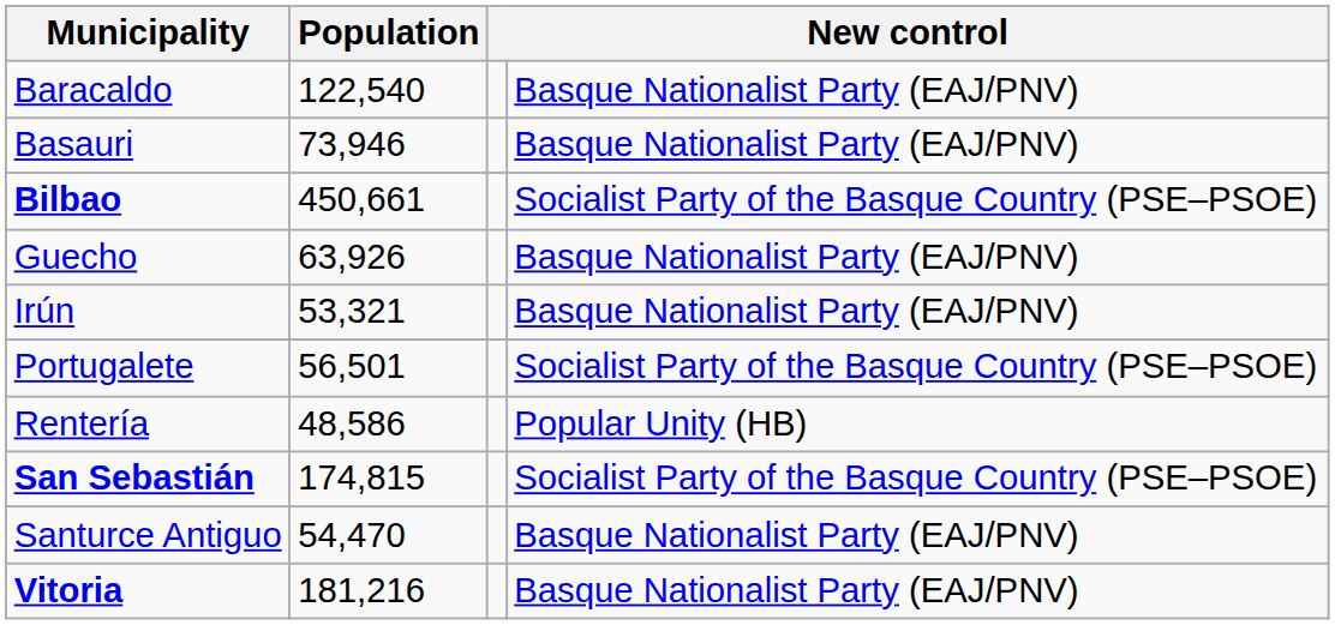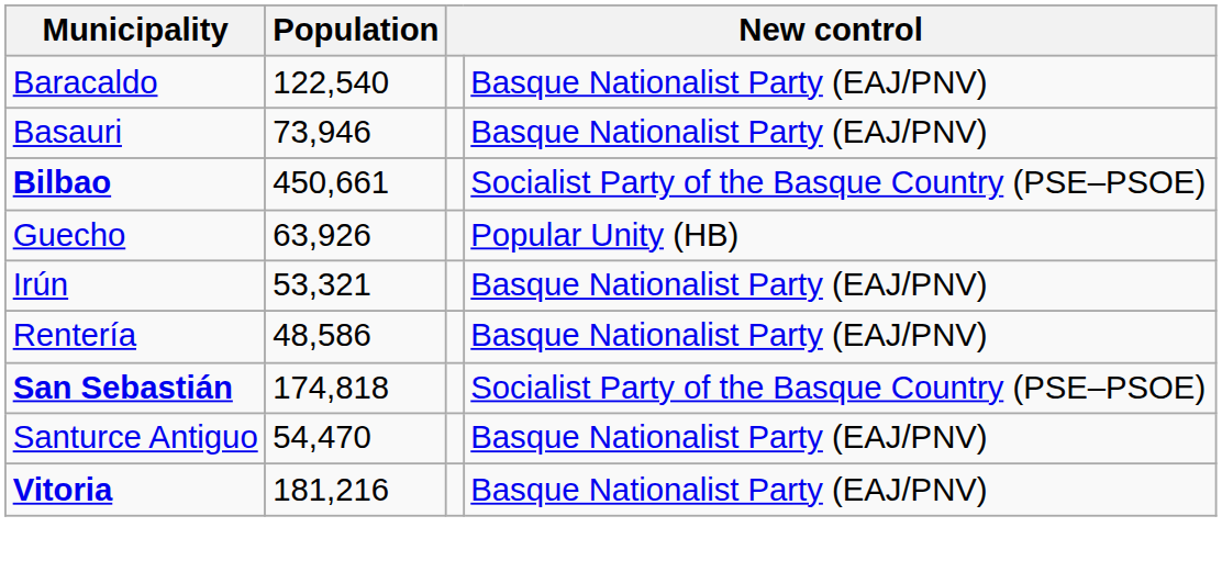Guecho | column 4: Basque Nationalist Party (EAJ/PNV) -> Popular Unity (HB)
- row: Portugalete | 56,501 | Socialist Party of the Basque Country (PSE–PSOE)
Rentería | column 4: Popular Unity (HB) -> Basque Nationalist Party (EAJ/PNV)
San Sebastián | Population: 174,815 -> 174,818
